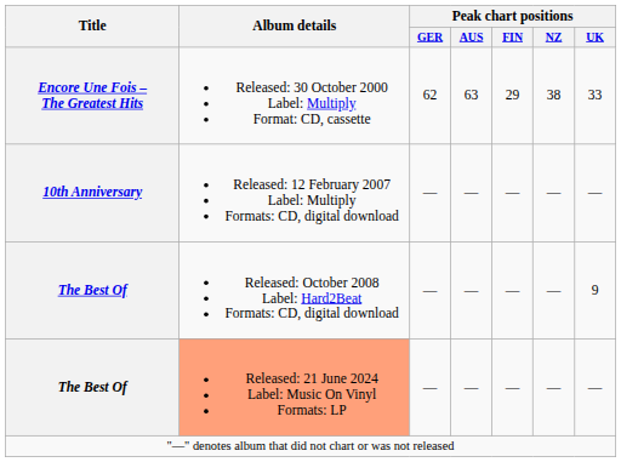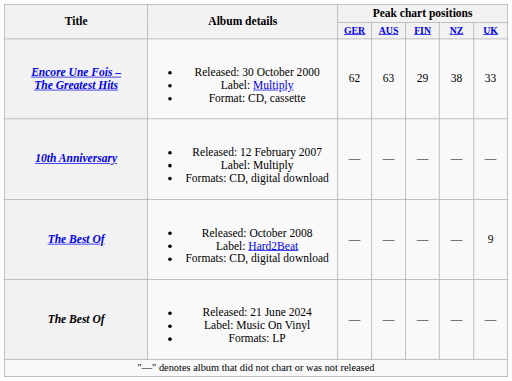Released: 21 June 2024 Label: Music On Vinyl Formats: LP | Album details: lightsalmon background -> no background
